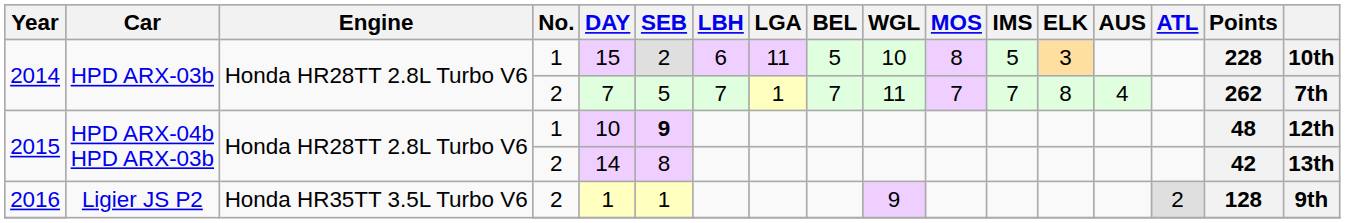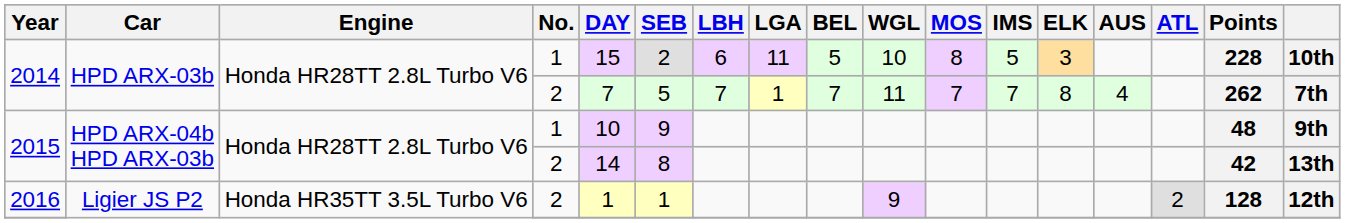2015 / 1 | SEB: bold -> normal
2015 / 1 | column 17: 12th -> 9th
2016 | column 17: 9th -> 12th
